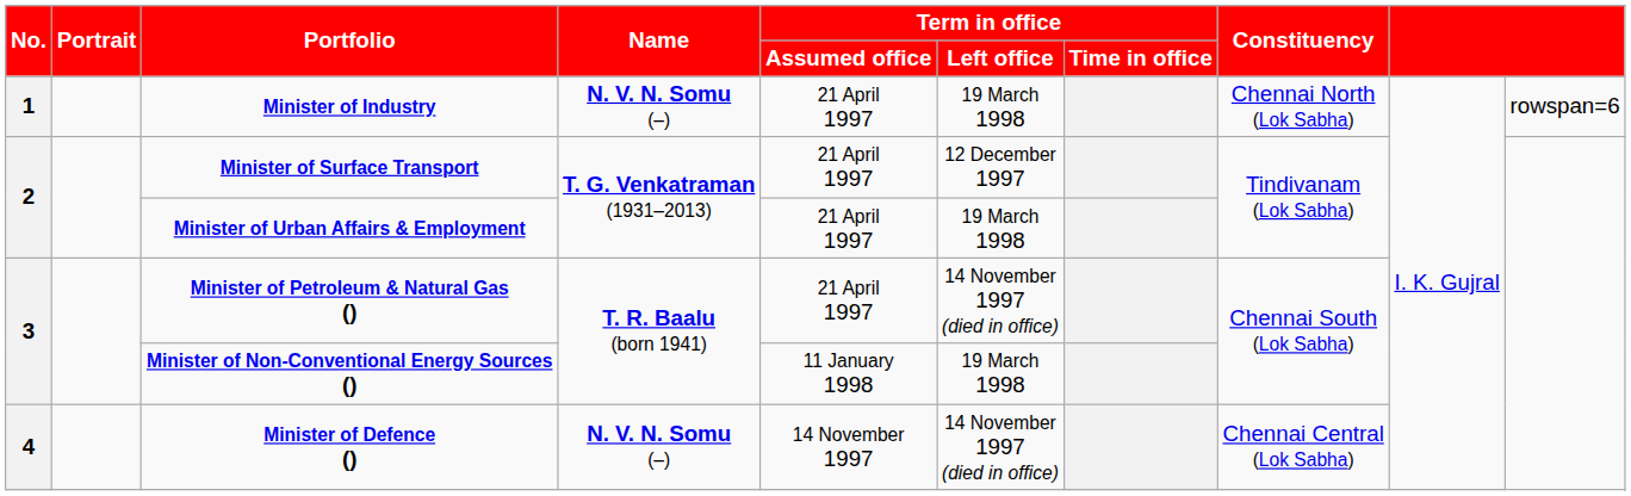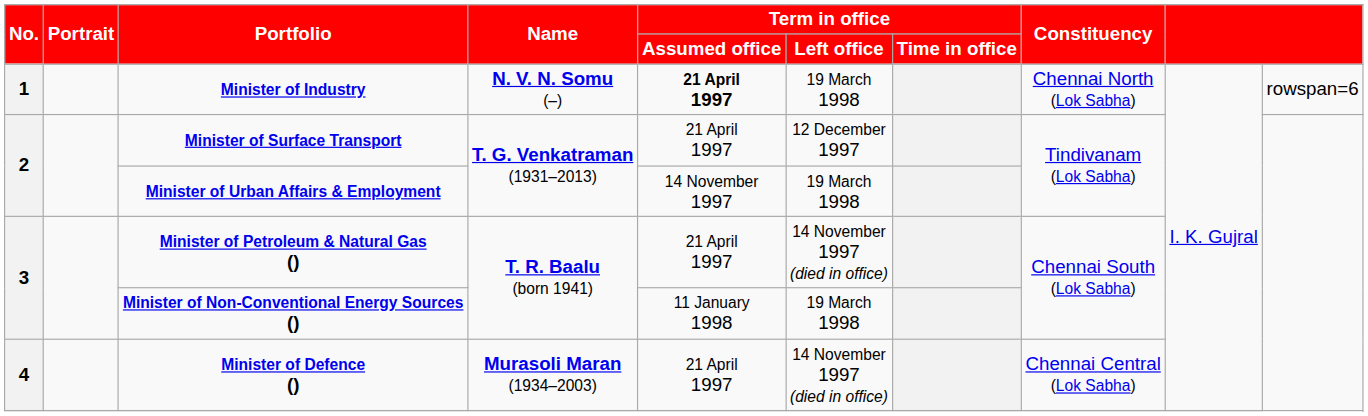Minister of Industry | Term in office / Assumed office: normal -> bold
Minister of Urban Affairs & Employment | Term in office / Assumed office: 21 April 1997 -> 14 November 1997
Minister of Defence () | Name: N. V. N. Somu (–) -> Murasoli Maran (1934–2003)
Minister of Defence () | Term in office / Assumed office: 14 November 1997 -> 21 April 1997
